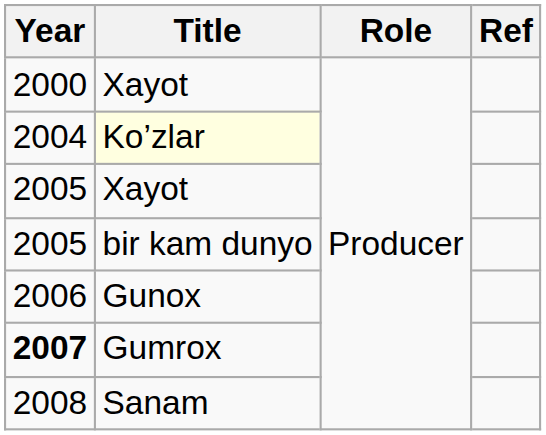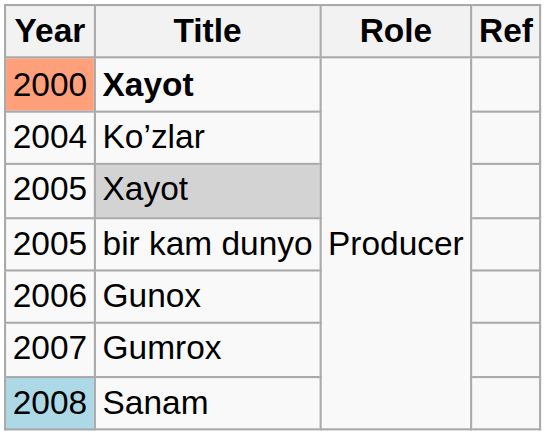2000 | Year: no background -> lightsalmon background
2000 | Title: normal -> bold
2004 | Title: lightyellow background -> no background
2005 / Xayot | Title: no background -> lightgrey background
2007 | Year: bold -> normal
2008 | Year: no background -> lightblue background
